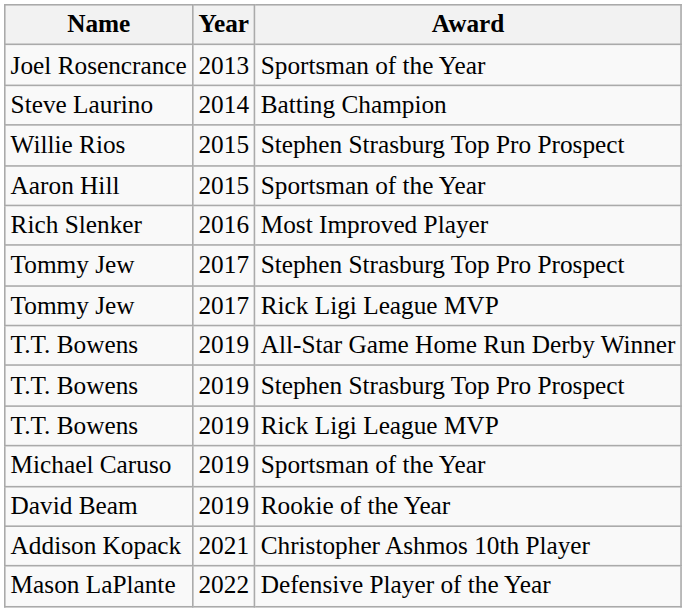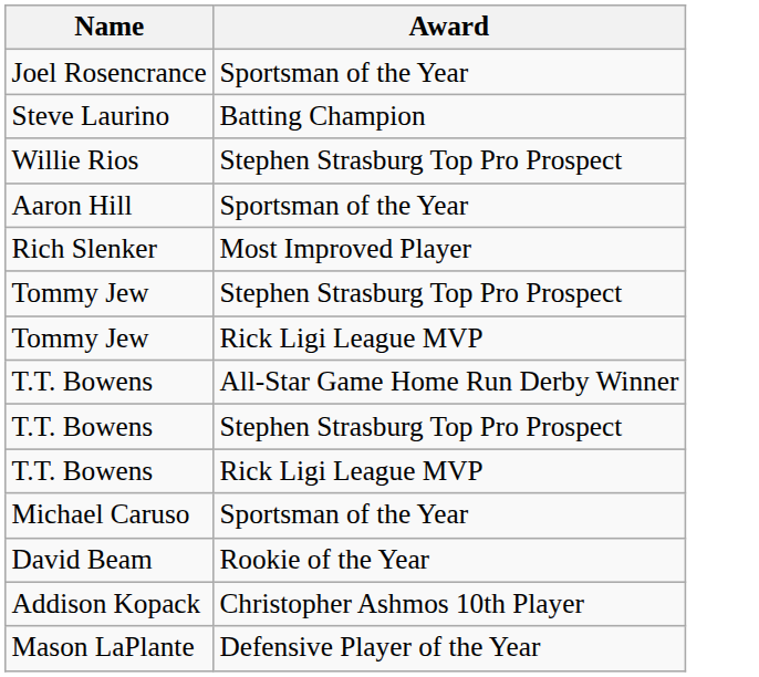- column: Year | 2013 | 2014 | 2015 | 2015 | 2016 | 2017 | 2017 | 2019 | 2019 | 2019 | 2019 | 2019 | 2021 | 2022
